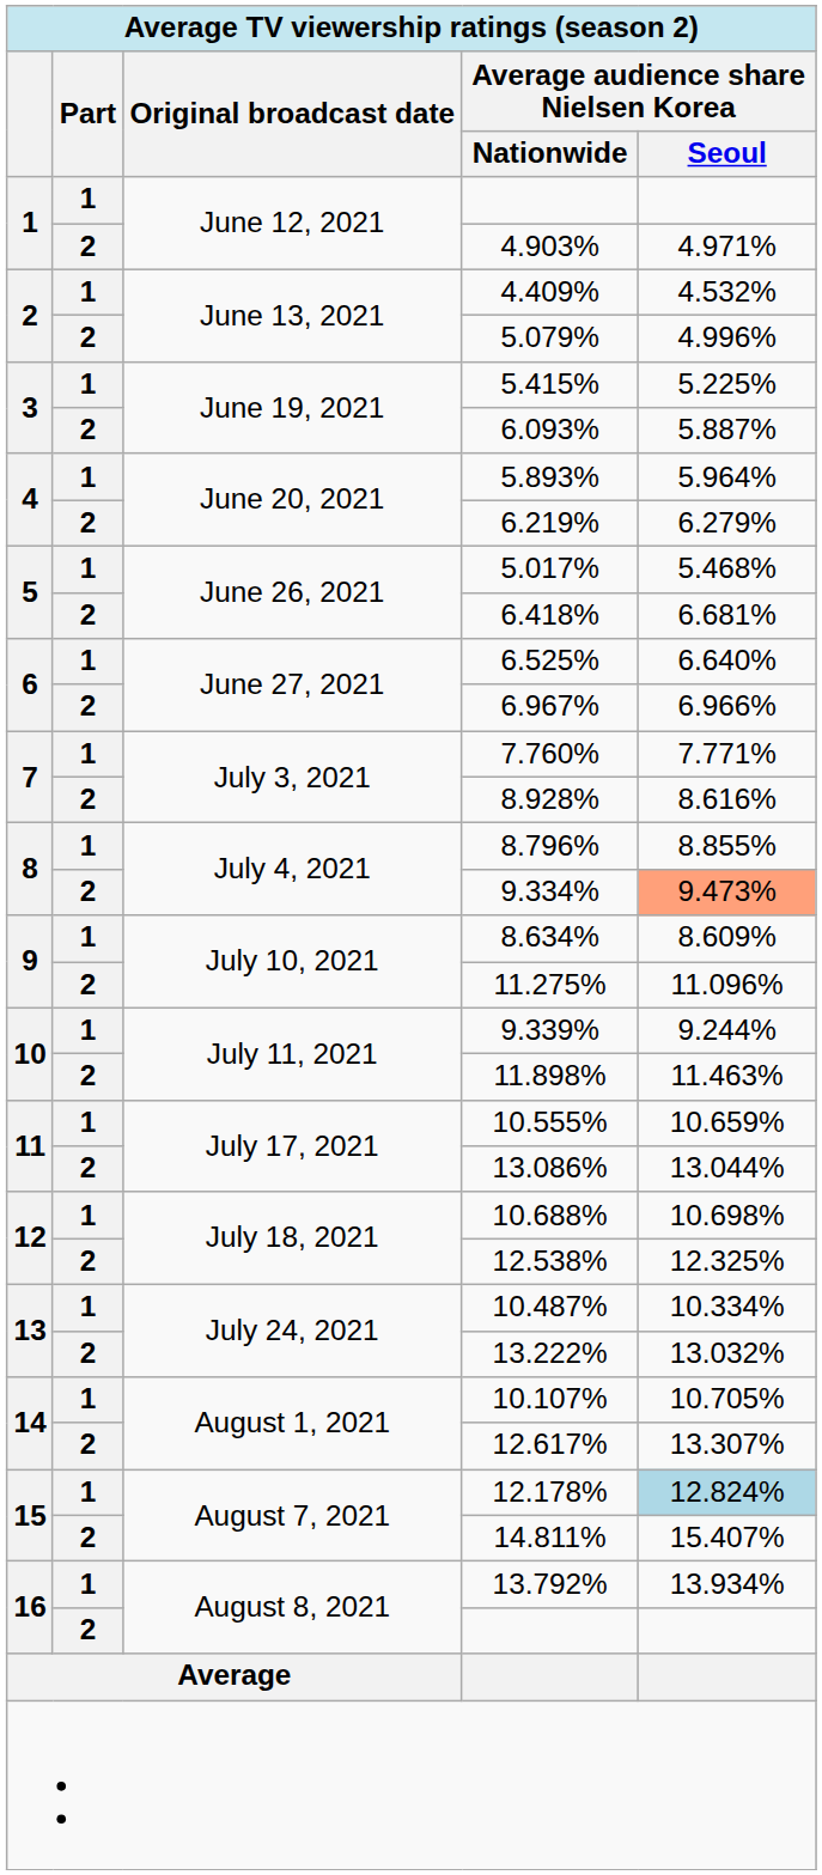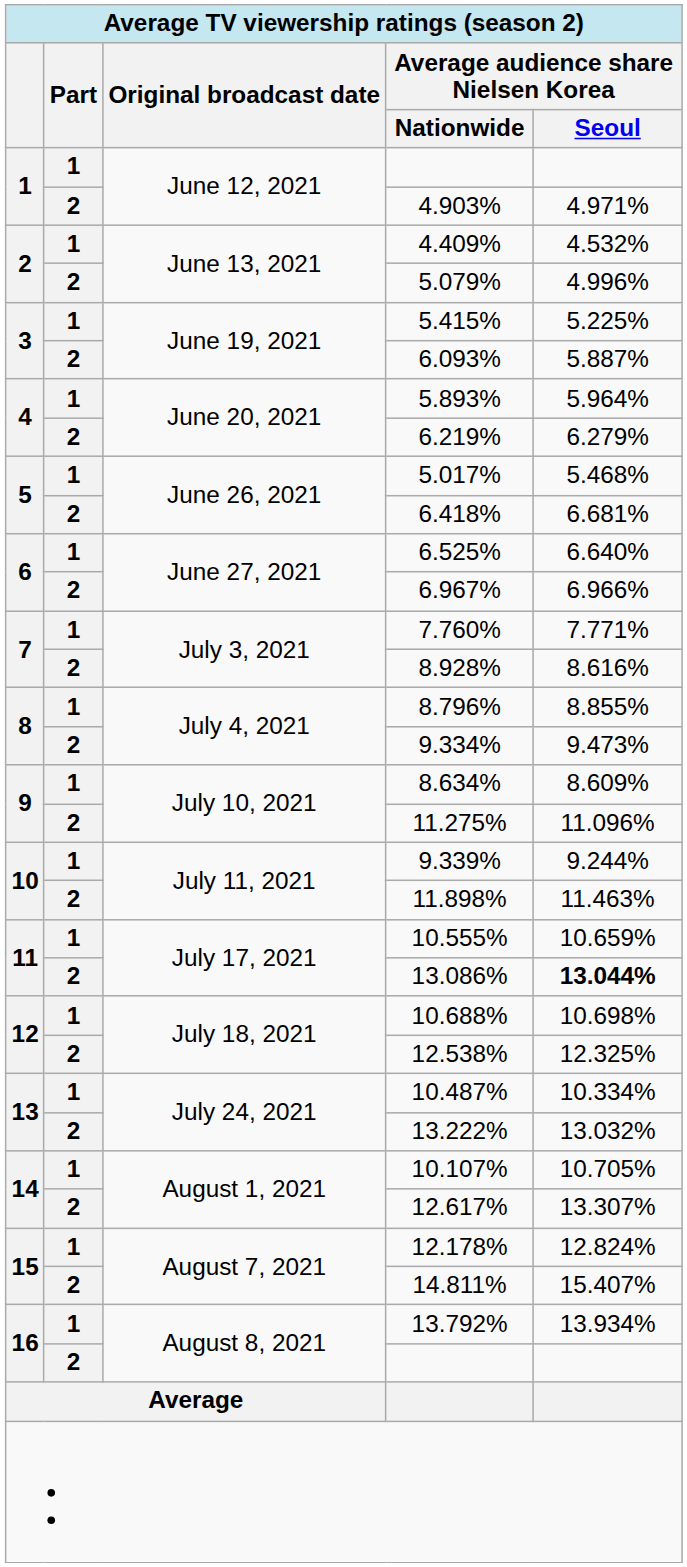9.334% | Average audience share Nielsen Korea / Seoul: lightsalmon background -> no background
13.086% | Average audience share Nielsen Korea / Seoul: normal -> bold
12.178% | Average audience share Nielsen Korea / Seoul: lightblue background -> no background
